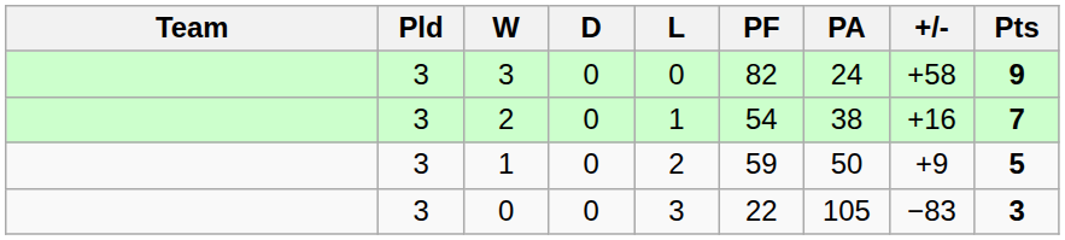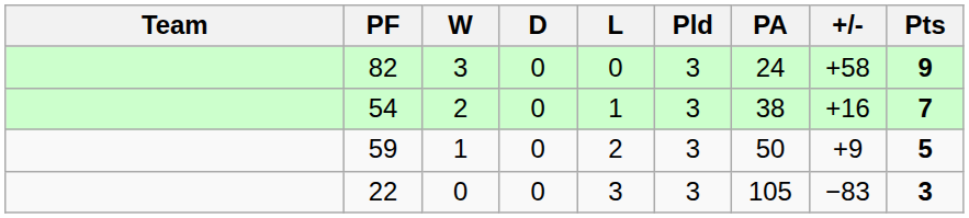columns swapped: Pld <-> PF
